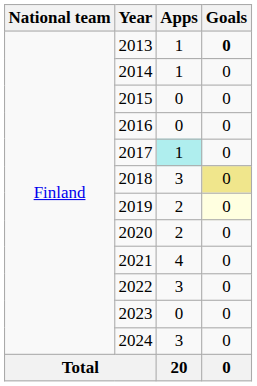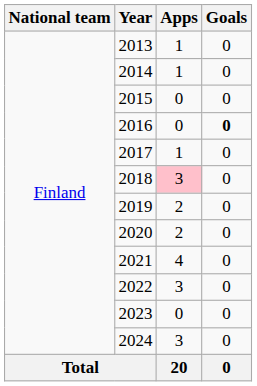2013 | Goals: bold -> normal
2016 | Goals: normal -> bold
2017 | Apps: paleturquoise background -> no background
2018 | Apps: no background -> pink background
2018 | Goals: khaki background -> no background
2019 | Goals: lightyellow background -> no background
